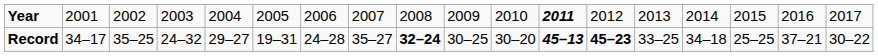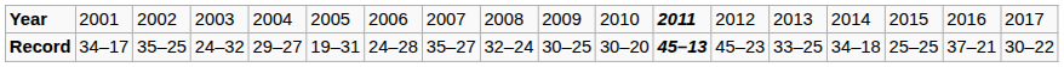Record | column 9: bold -> normal
Record | column 13: bold -> normal
